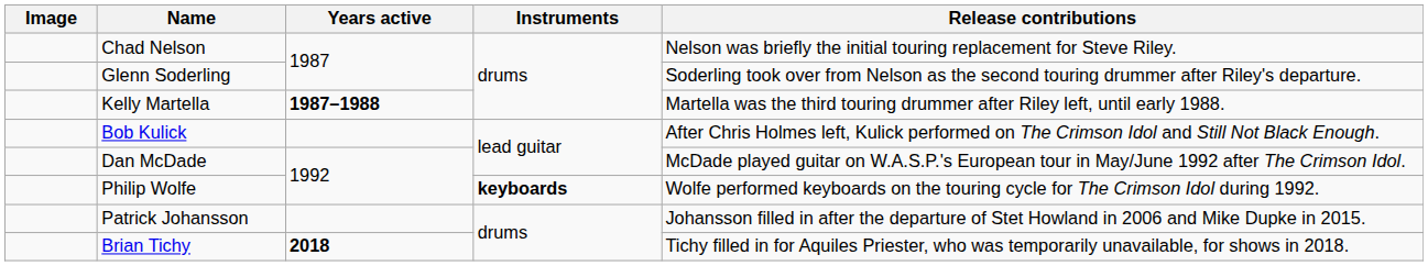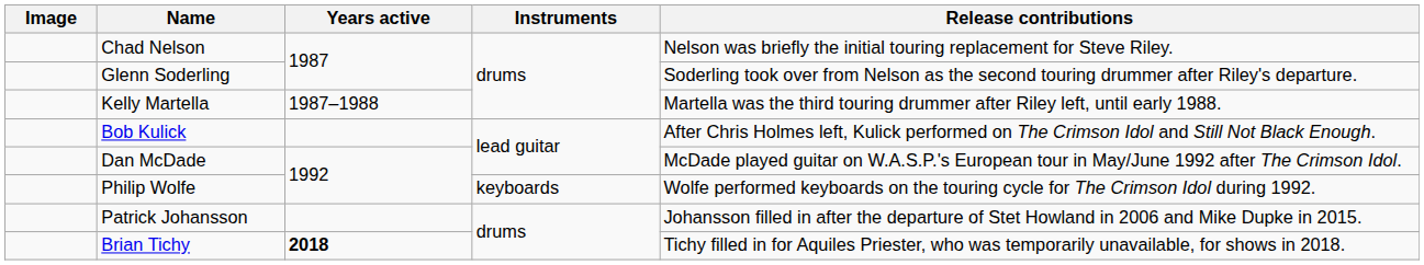Kelly Martella | Years active: bold -> normal
Philip Wolfe | Instruments: bold -> normal
